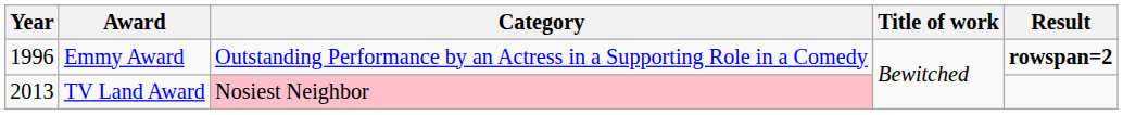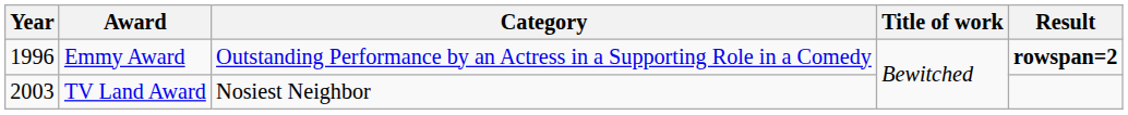TV Land Award | Year: 2013 -> 2003
TV Land Award | Category: pink background -> no background
